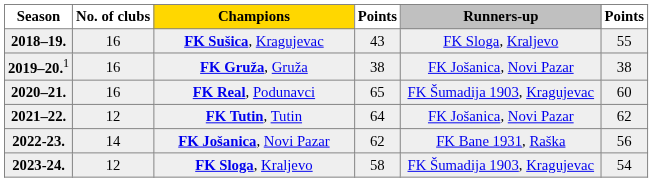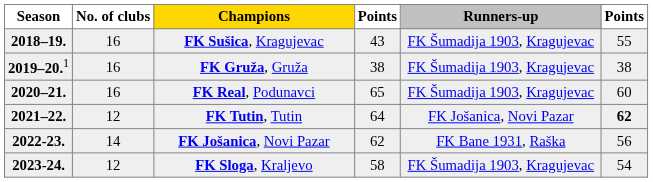FK Sušica, Kragujevac | Runners-up: FK Sloga, Kraljevo -> FK Šumadija 1903, Kragujevac
FK Gruža, Gruža | Runners-up: FK Jošanica, Novi Pazar -> FK Šumadija 1903, Kragujevac
FK Tutin, Tutin | column 6: normal -> bold
